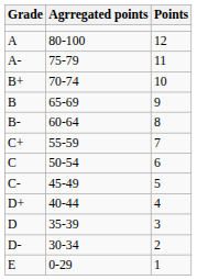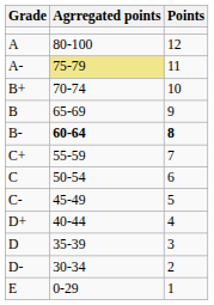A- | Agrregated points: no background -> khaki background
B- | Agrregated points: normal -> bold
B- | Points: normal -> bold
